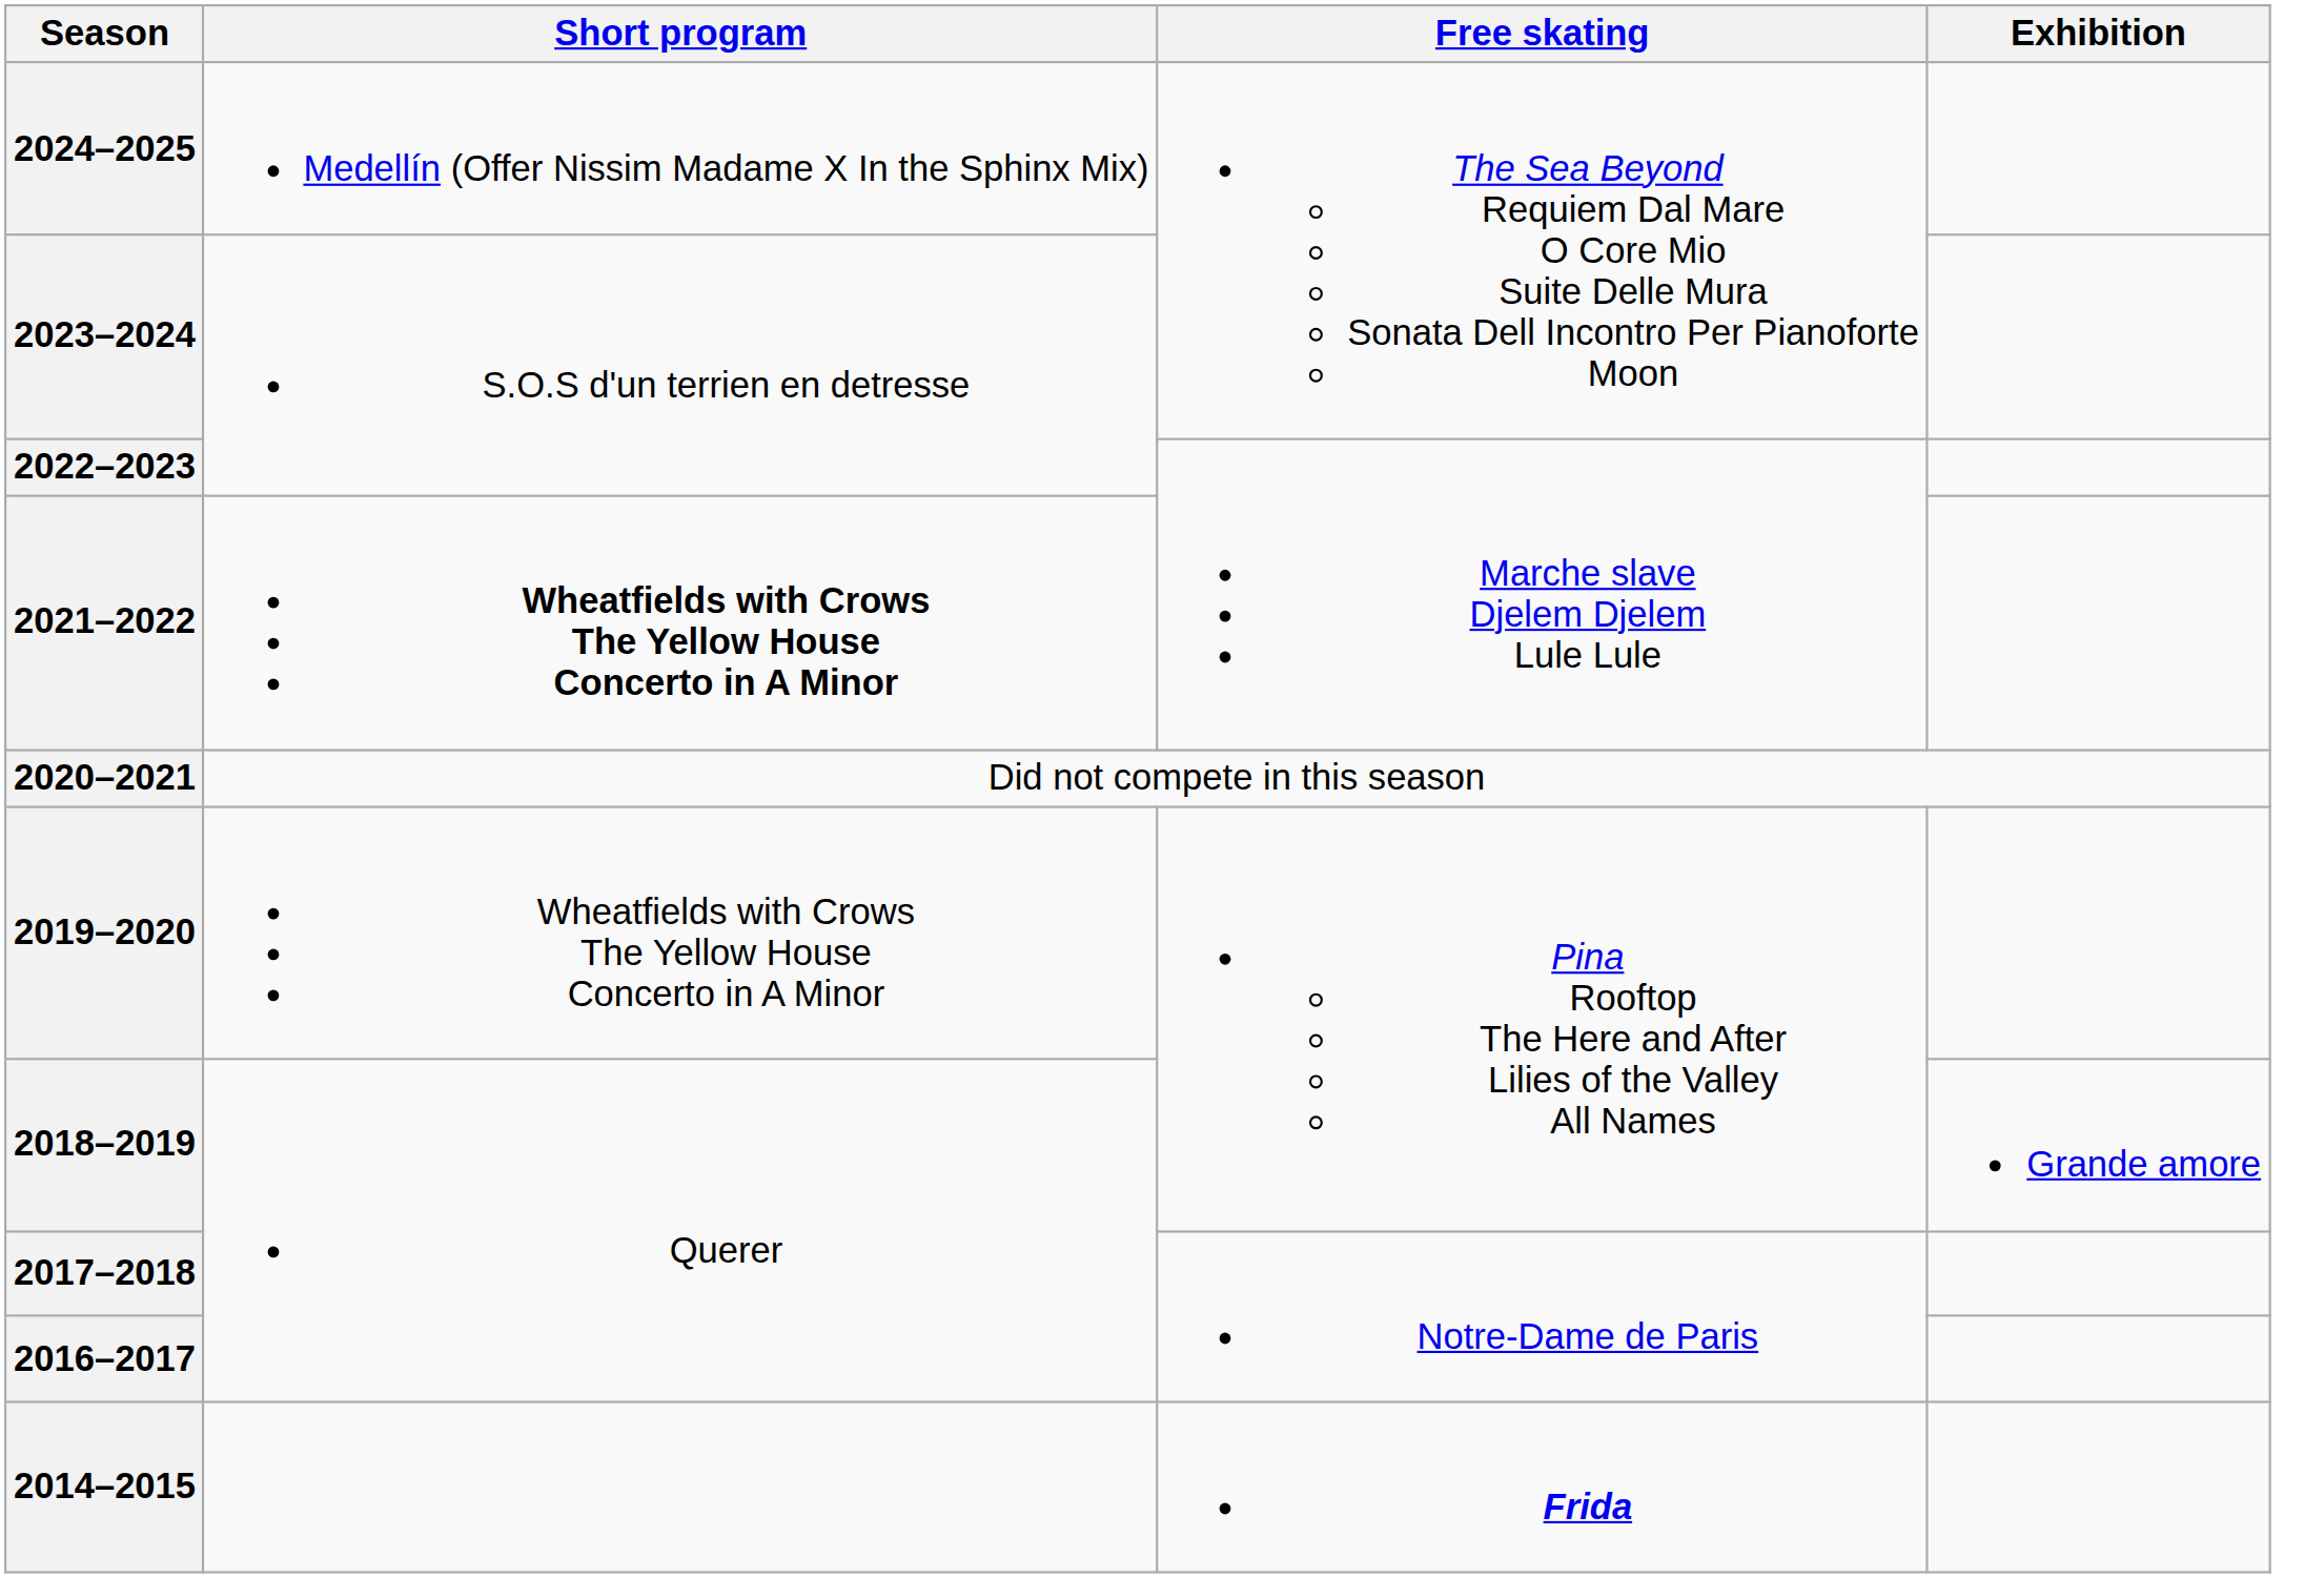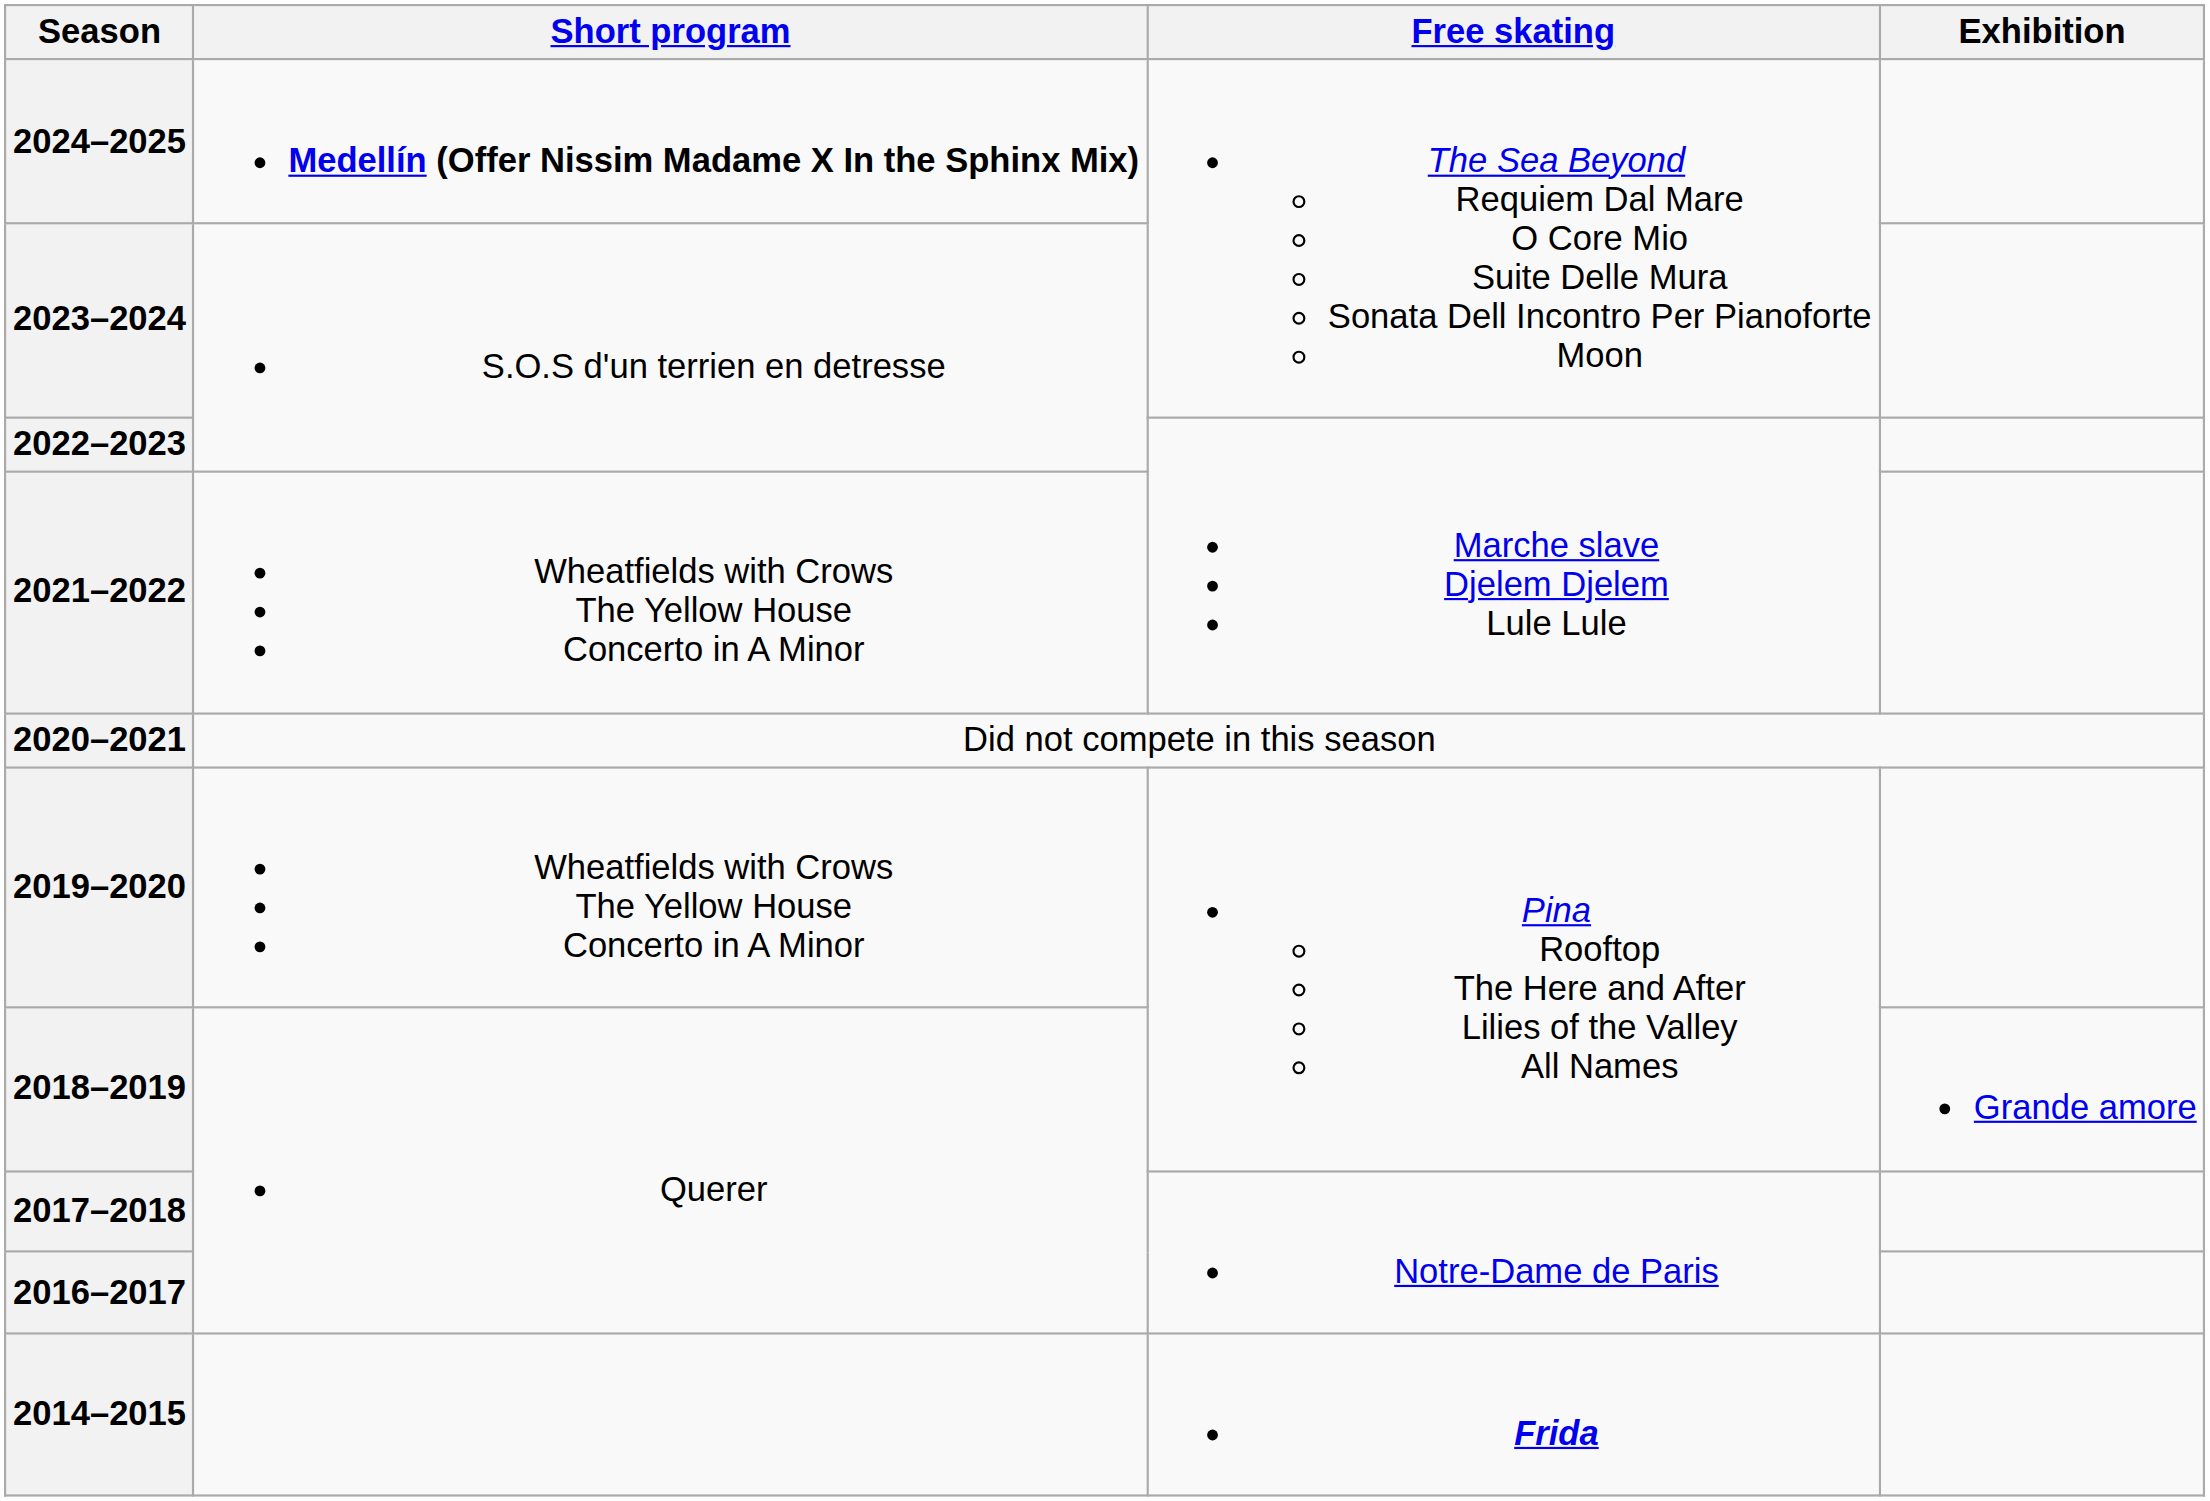2024–2025 | Short program: normal -> bold
2021–2022 | Short program: bold -> normal
